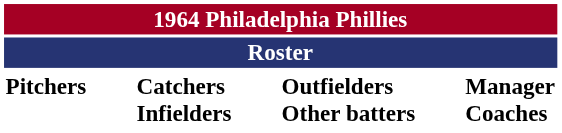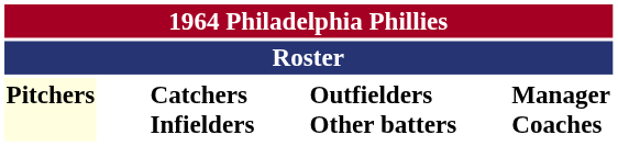Pitchers | column 1: no background -> lightyellow background
